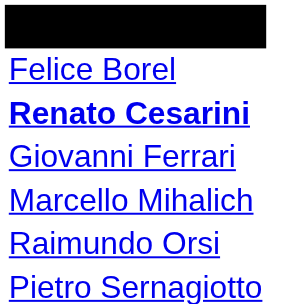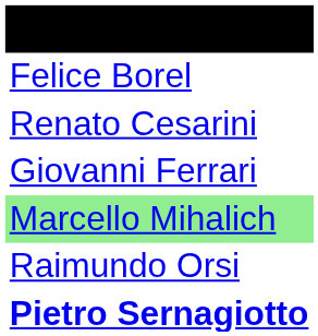Renato Cesarini | column 1: bold -> normal
Marcello Mihalich | column 1: no background -> lightgreen background
Pietro Sernagiotto | column 1: normal -> bold
